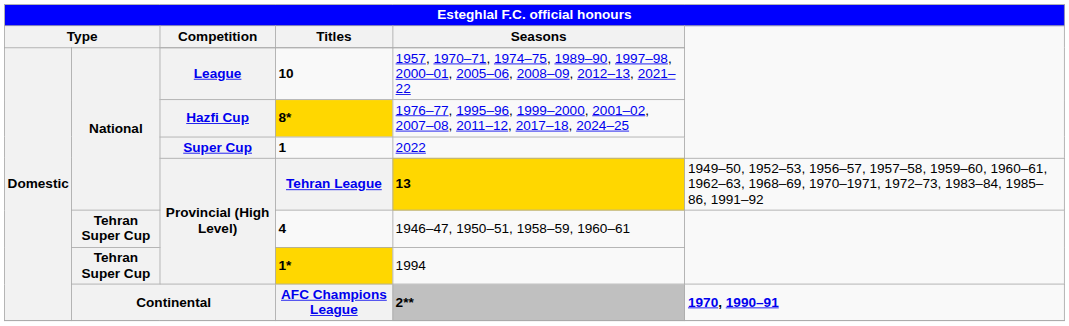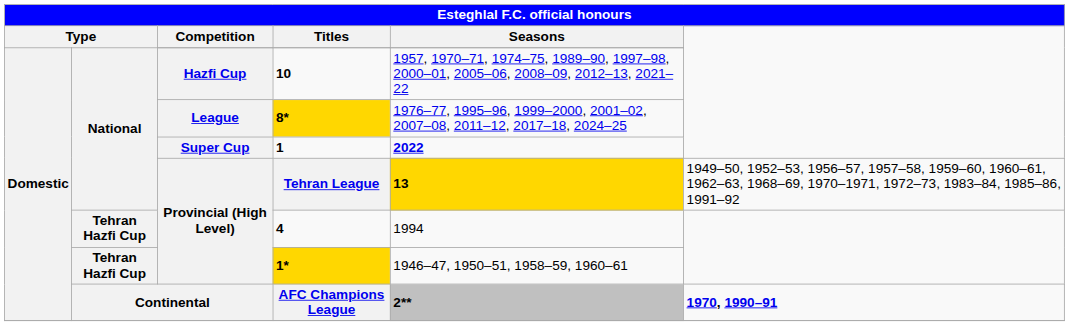10 | Competition: League -> Hazfi Cup
8* | Competition: Hazfi Cup -> League
1 | Seasons: normal -> bold
4 | Type / National: Tehran Super Cup -> Tehran Hazfi Cup
4 | Seasons: 1946–47, 1950–51, 1958–59, 1960–61 -> 1994
1* | Type / National: Tehran Super Cup -> Tehran Hazfi Cup
1* | Seasons: 1994 -> 1946–47, 1950–51, 1958–59, 1960–61
